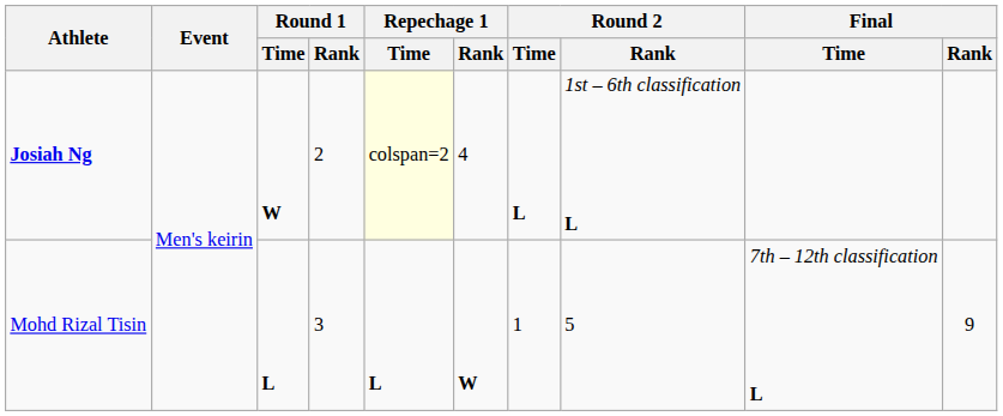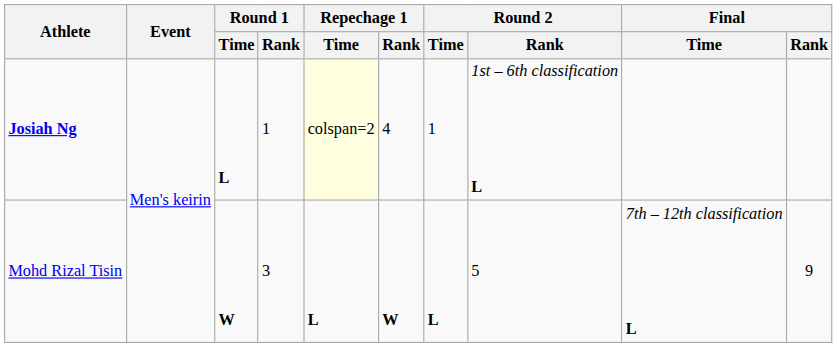Josiah Ng | Round 1 / Time: W -> L
Josiah Ng | Round 1 / Rank: 2 -> 1
Josiah Ng | Round 2 / Time: L -> 1
Mohd Rizal Tisin | Round 1 / Time: L -> W
Mohd Rizal Tisin | Round 2 / Time: 1 -> L
